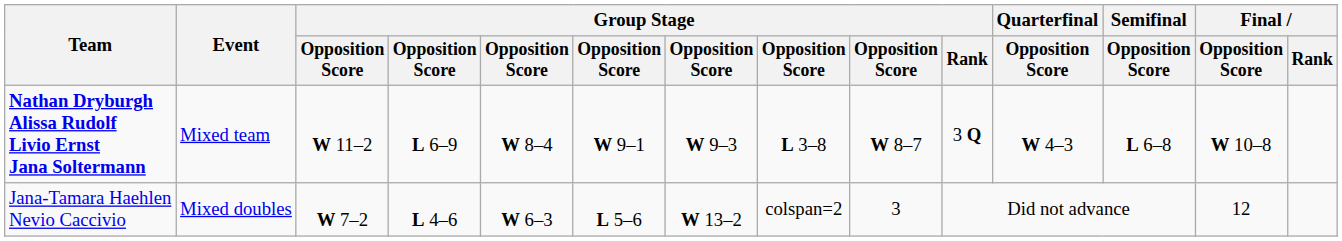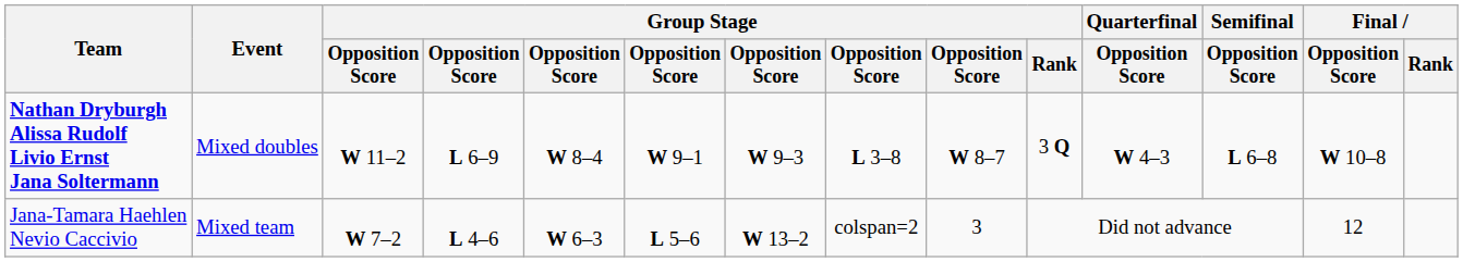Nathan Dryburgh Alissa Rudolf Livio Ernst Jana Soltermann | Event: Mixed team -> Mixed doubles
Jana-Tamara Haehlen Nevio Caccivio | Event: Mixed doubles -> Mixed team
